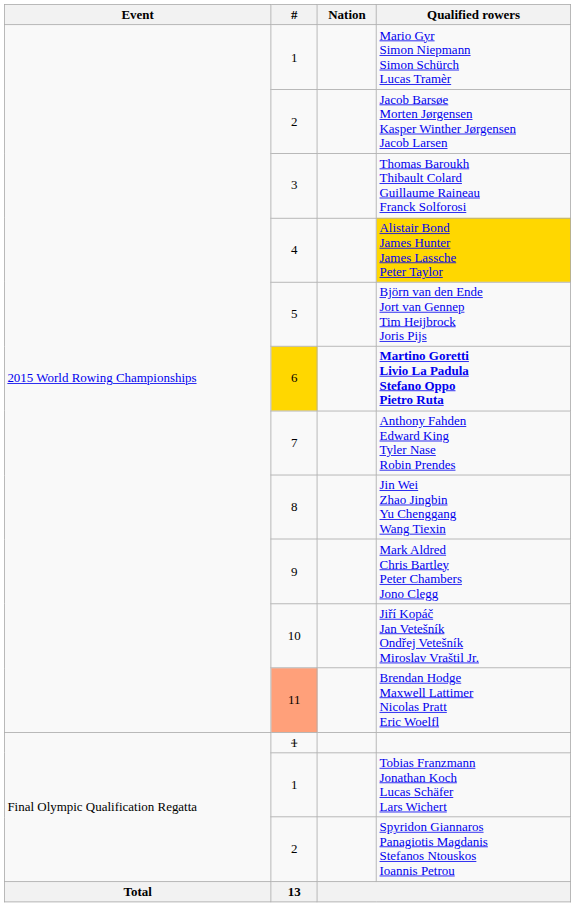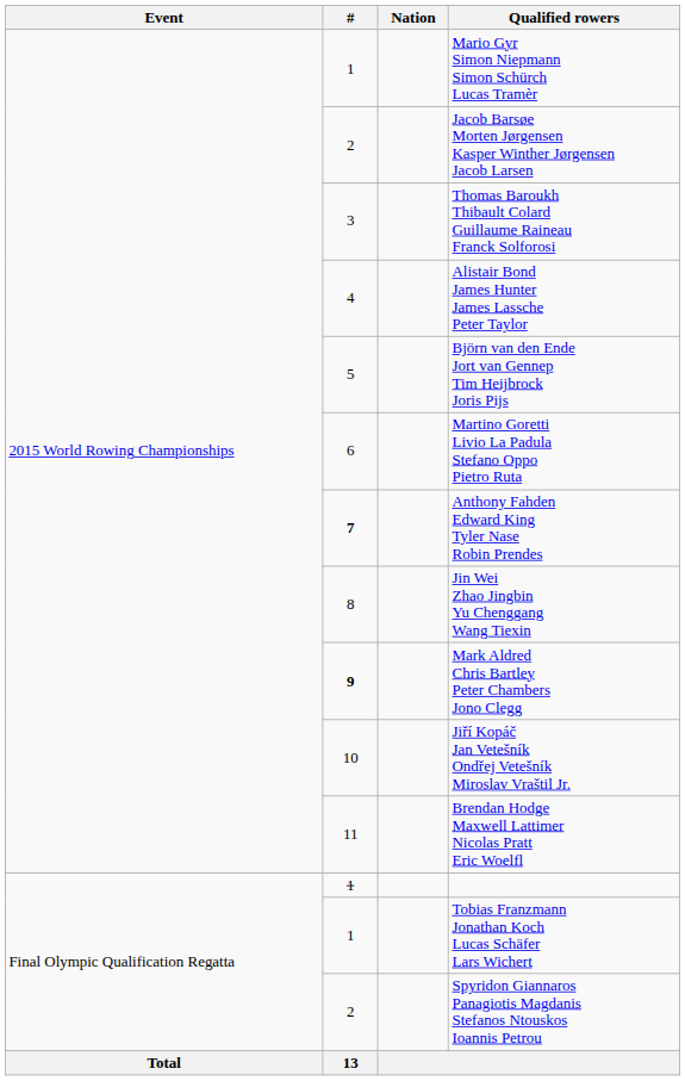Alistair Bond James Hunter James Lassche Peter Taylor | Qualified rowers: gold background -> no background
Martino Goretti Livio La Padula Stefano Oppo Pietro Ruta | #: gold background -> no background
Martino Goretti Livio La Padula Stefano Oppo Pietro Ruta | Qualified rowers: bold -> normal
Anthony Fahden Edward King Tyler Nase Robin Prendes | #: normal -> bold
Mark Aldred Chris Bartley Peter Chambers Jono Clegg | #: normal -> bold
Brendan Hodge Maxwell Lattimer Nicolas Pratt Eric Woelfl | #: lightsalmon background -> no background
